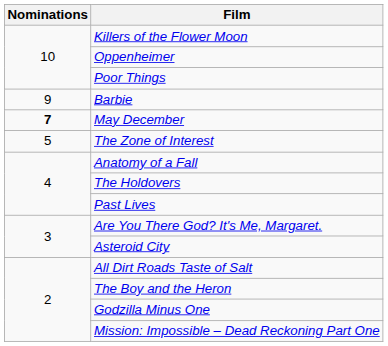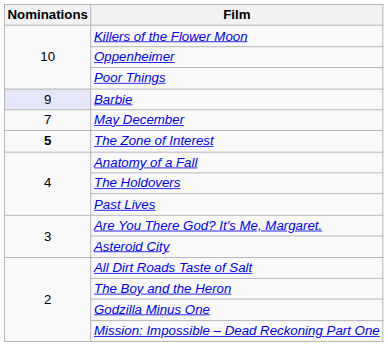Barbie | Nominations: no background -> lavender background
May December | Nominations: bold -> normal
The Zone of Interest | Nominations: normal -> bold
